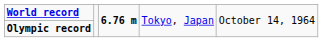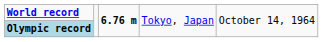Olympic record | column 1: no background -> lightblue background
